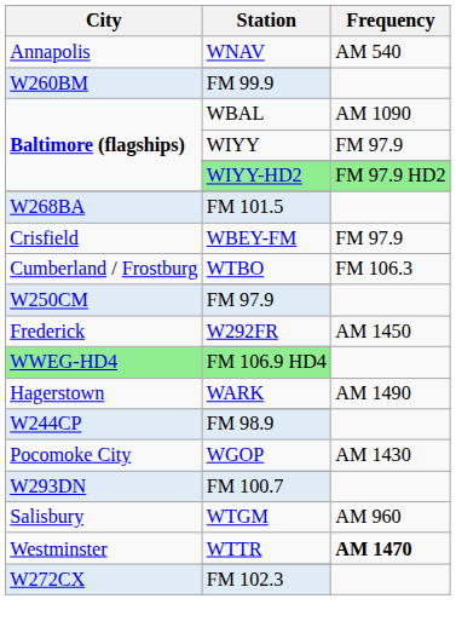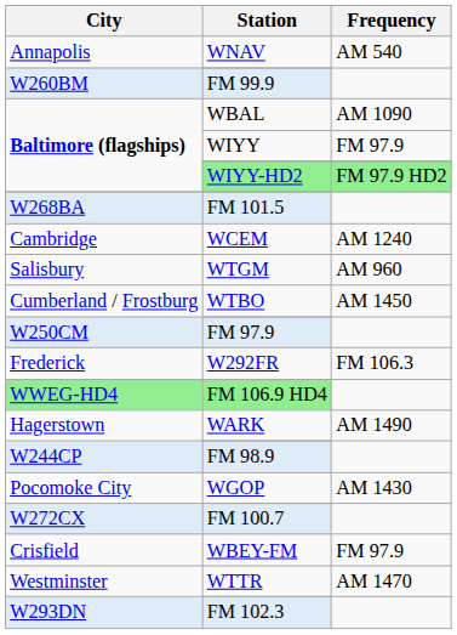+ row: Cambridge | WCEM | AM 1240
rows swapped: WBEY-FM <-> WTGM
WTBO | Frequency: FM 106.3 -> AM 1450
W292FR | Frequency: AM 1450 -> FM 106.3
FM 100.7 | City: W293DN -> W272CX
WTTR | Frequency: bold -> normal
FM 102.3 | City: W272CX -> W293DN
